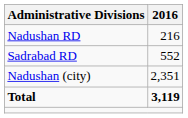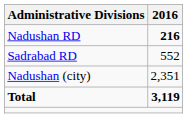Nadushan RD | 2016: normal -> bold
